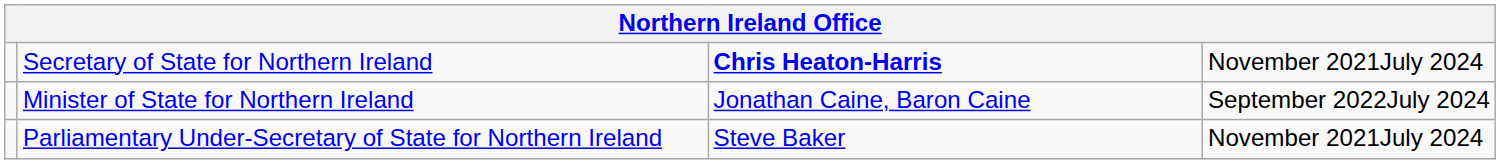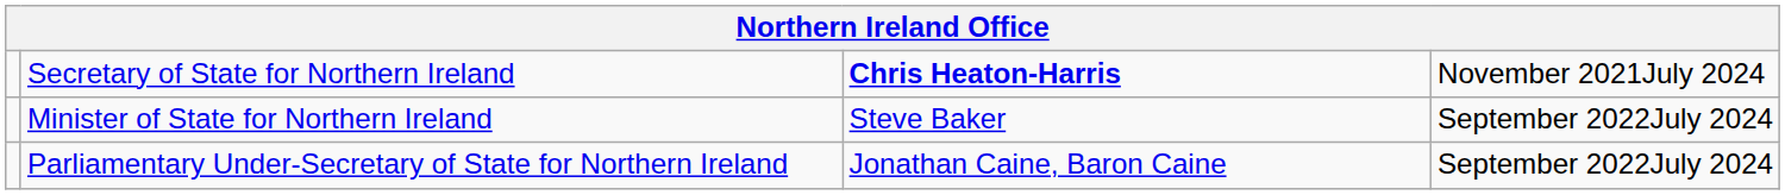Minister of State for Northern Ireland | column 3: Jonathan Caine, Baron Caine -> Steve Baker
Parliamentary Under-Secretary of State for Northern Ireland | column 3: Steve Baker -> Jonathan Caine, Baron Caine
Parliamentary Under-Secretary of State for Northern Ireland | column 4: November 2021July 2024 -> September 2022July 2024
